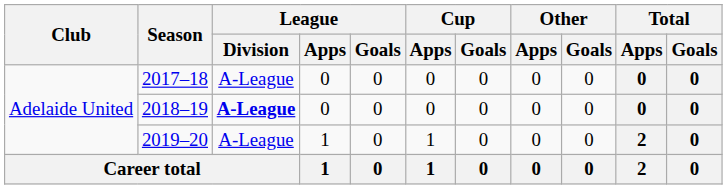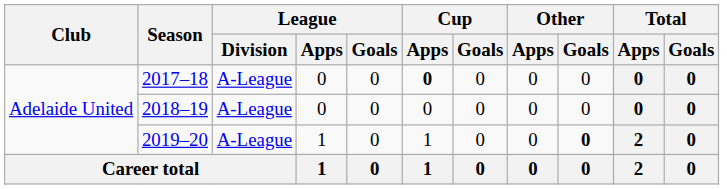2017–18 | Cup / Apps: normal -> bold
2018–19 | League / Division: bold -> normal
2019–20 | Other / Goals: normal -> bold
